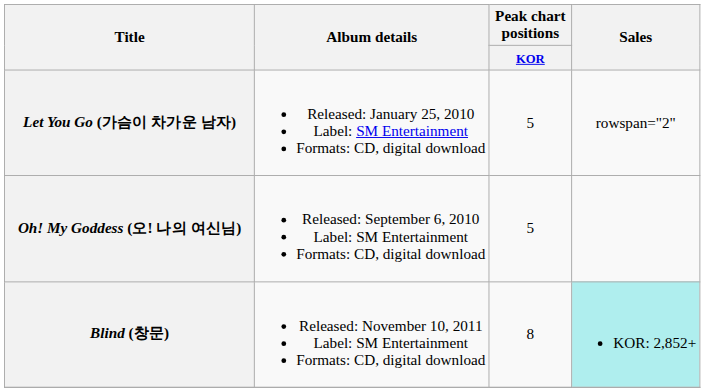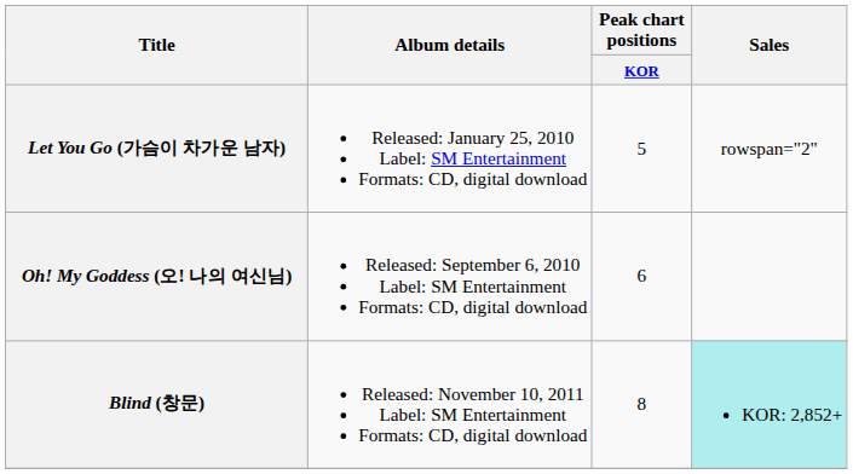Oh! My Goddess (오! 나의 여신님) | Peak chart positions / KOR: 5 -> 6
